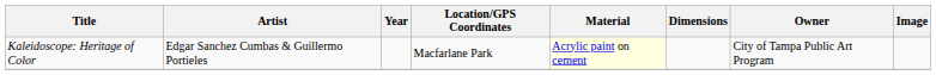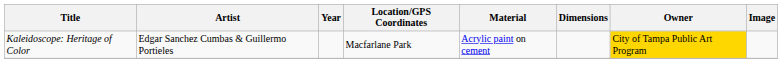Kaleidoscope: Heritage of Color | Material: lightyellow background -> no background
Kaleidoscope: Heritage of Color | Owner: no background -> gold background
